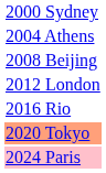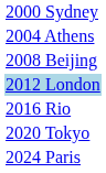2012 London | column 1: no background -> lightblue background
2020 Tokyo | column 1: lightsalmon background -> no background
2024 Paris | column 1: pink background -> no background
